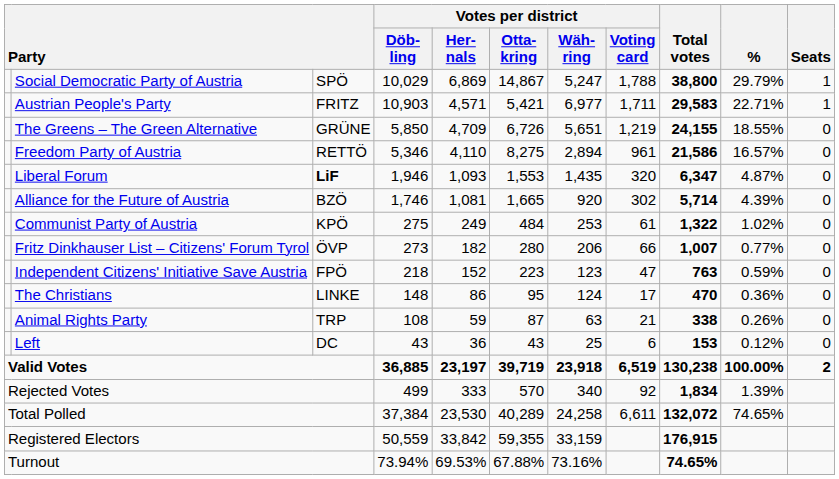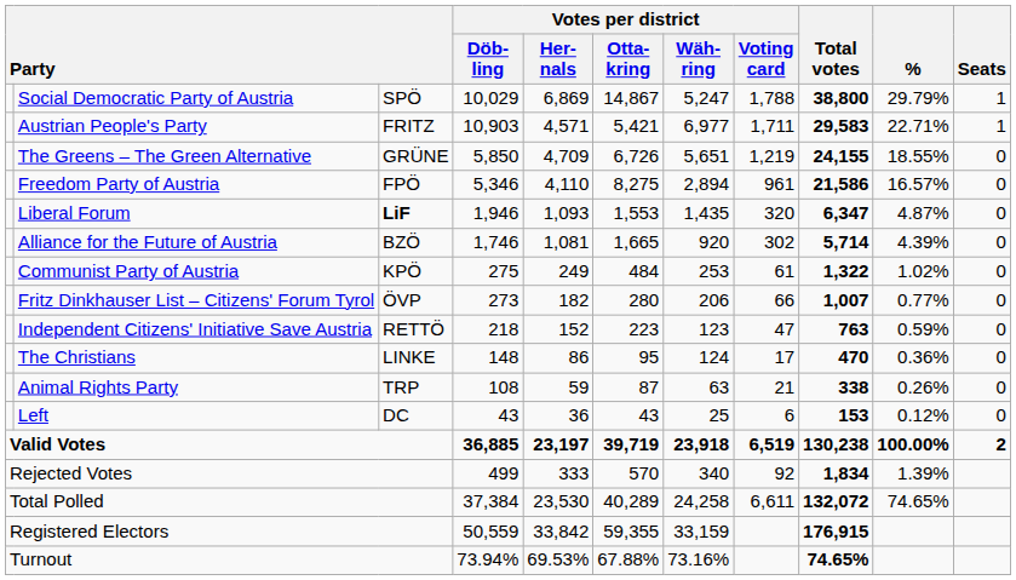Freedom Party of Austria | column 3: RETTÖ -> FPÖ
Independent Citizens' Initiative Save Austria | column 3: FPÖ -> RETTÖ
